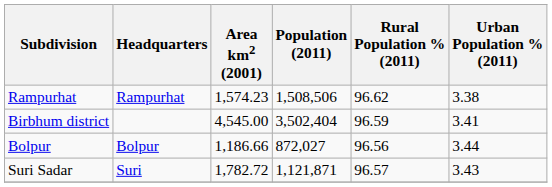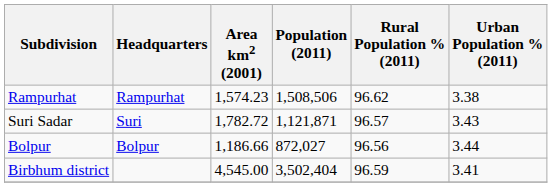rows swapped: Suri Sadar <-> Birbhum district
